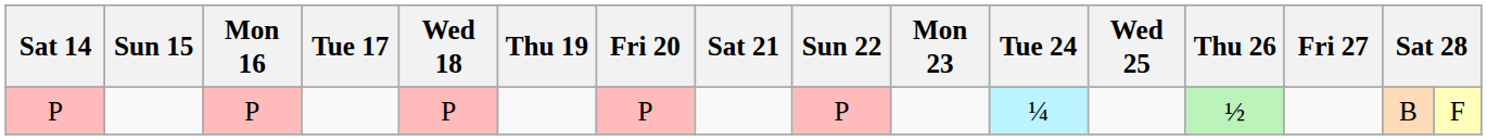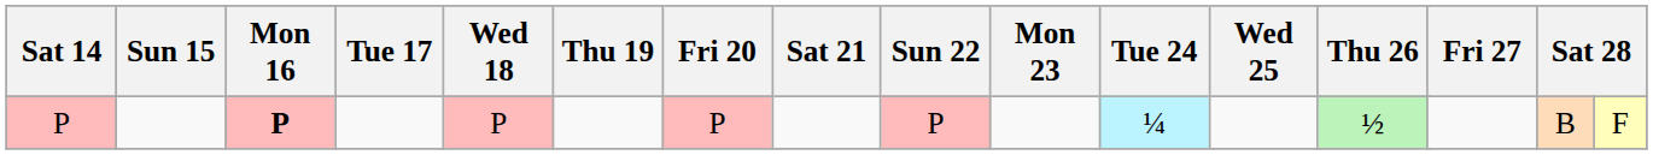row 2 | Mon 16: normal -> bold
